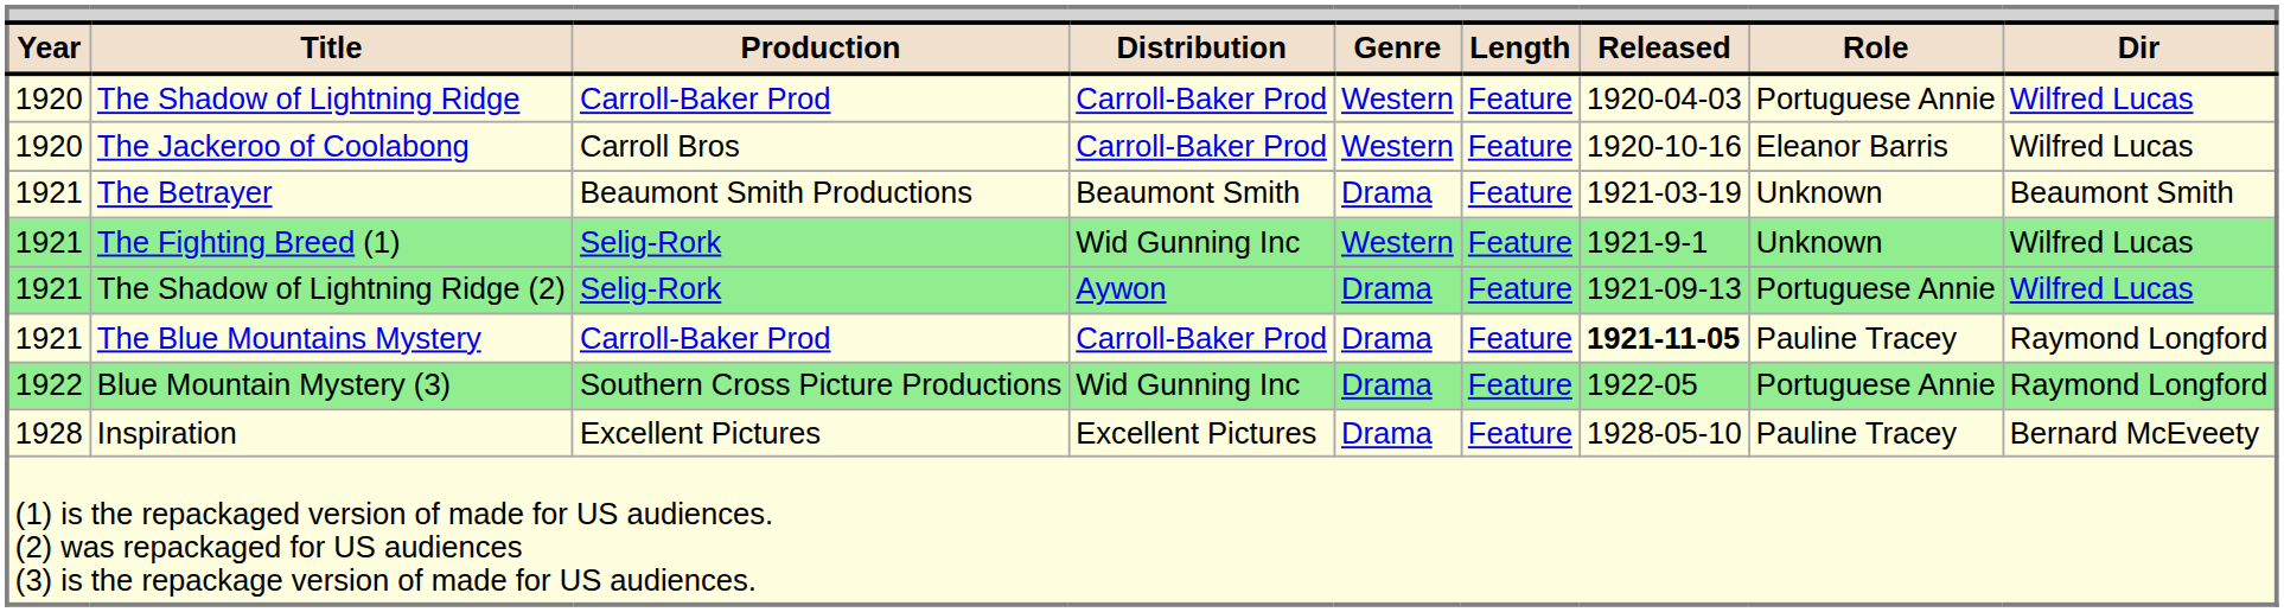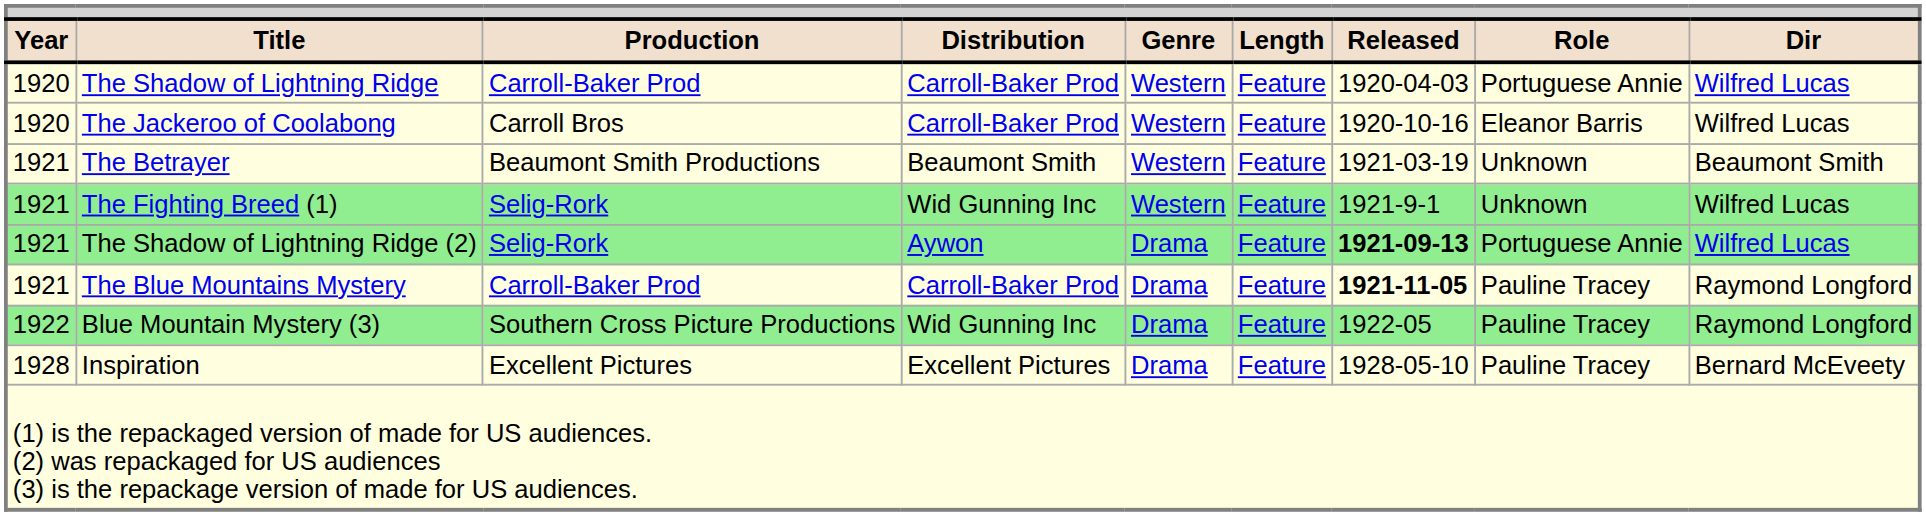The Betrayer | Genre: Drama -> Western
The Shadow of Lightning Ridge (2) | Released: normal -> bold
Blue Mountain Mystery (3) | Role: Portuguese Annie -> Pauline Tracey
